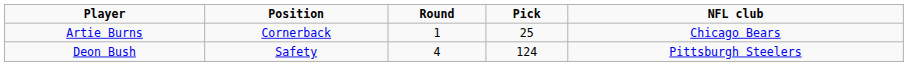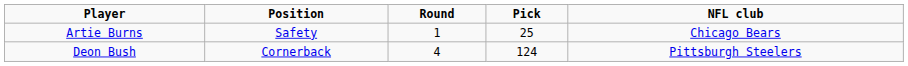Artie Burns | Position: Cornerback -> Safety
Deon Bush | Position: Safety -> Cornerback
